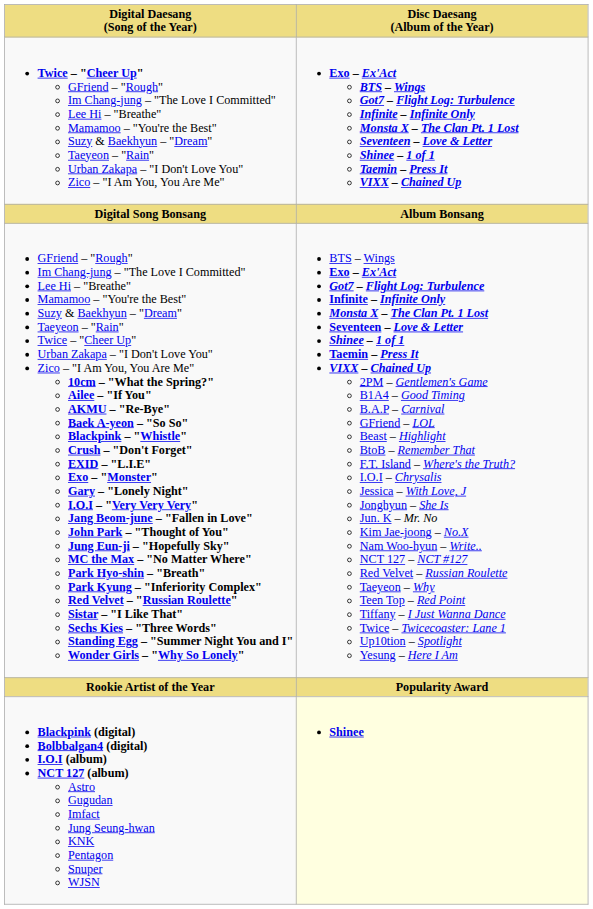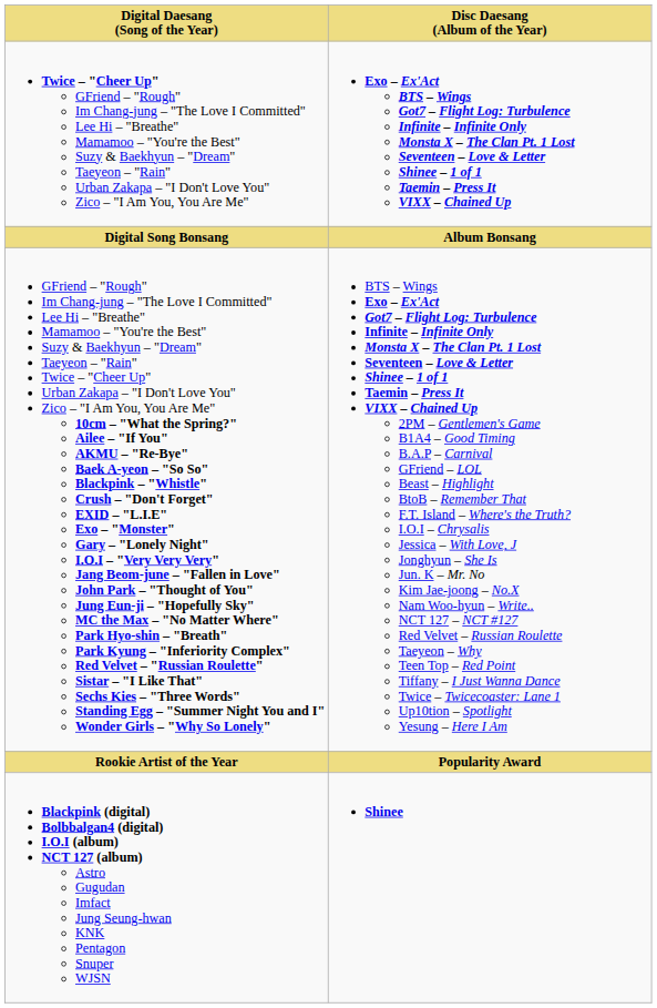row 6 | Disc Daesang (Album of the Year): lightyellow background -> no background
